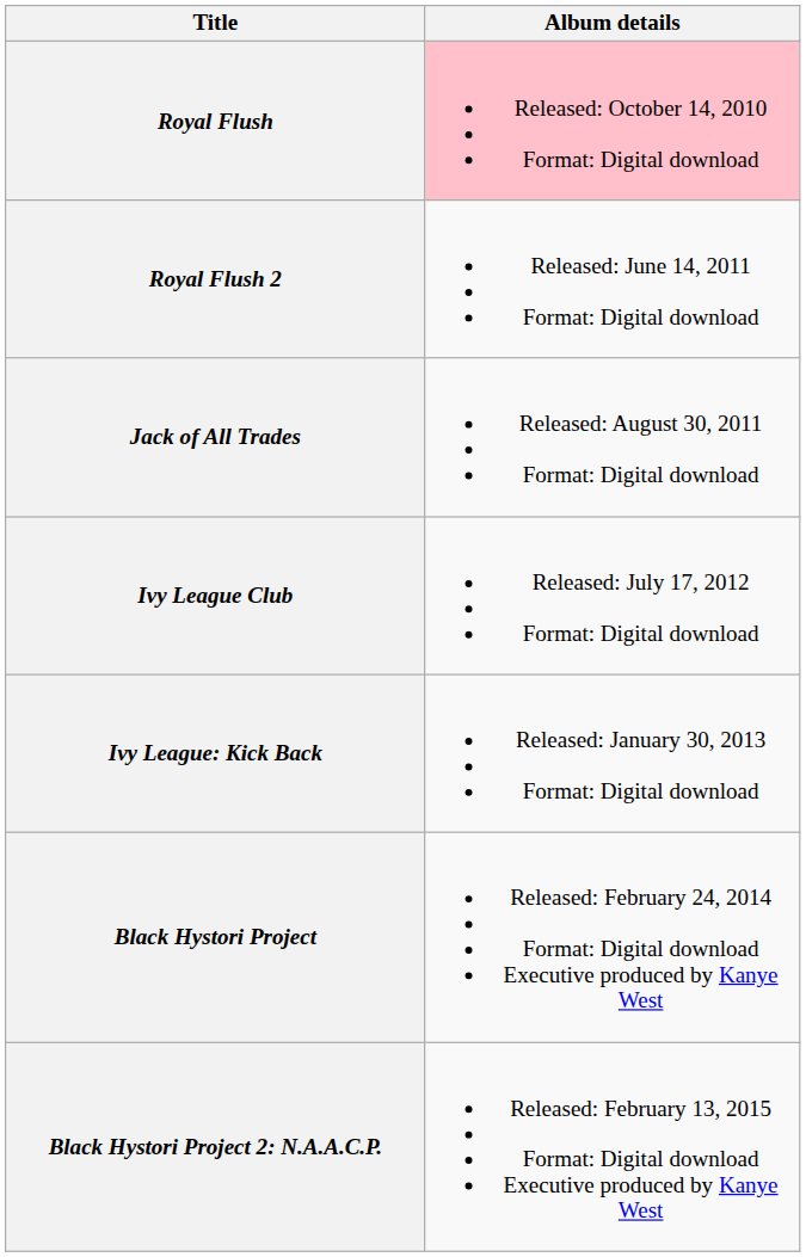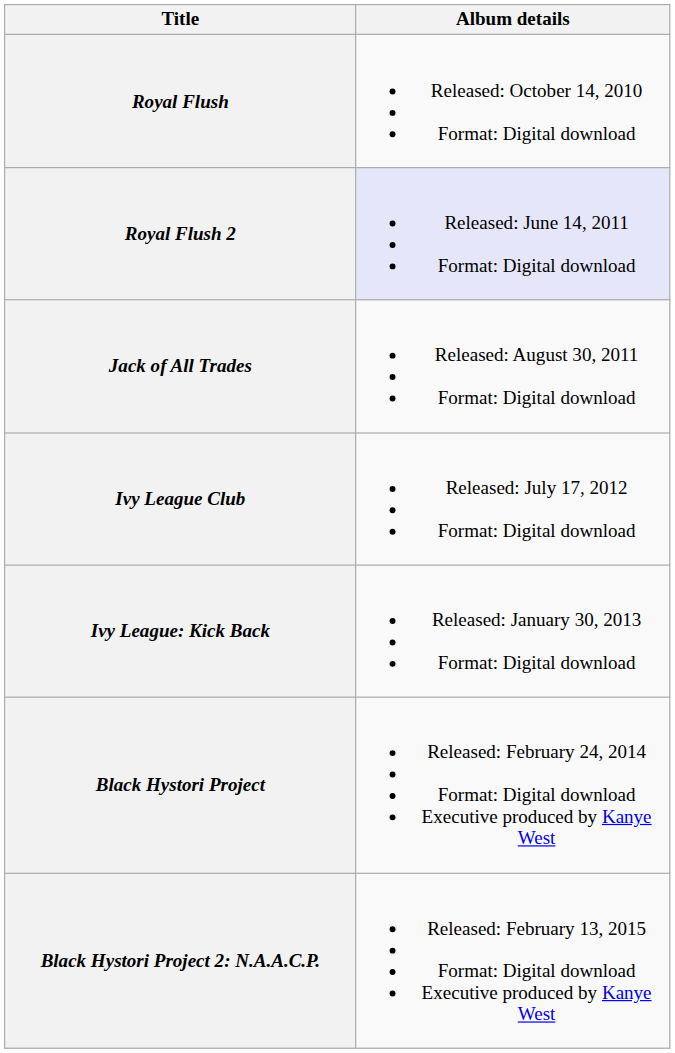Royal Flush | Album details: pink background -> no background
Royal Flush 2 | Album details: no background -> lavender background
